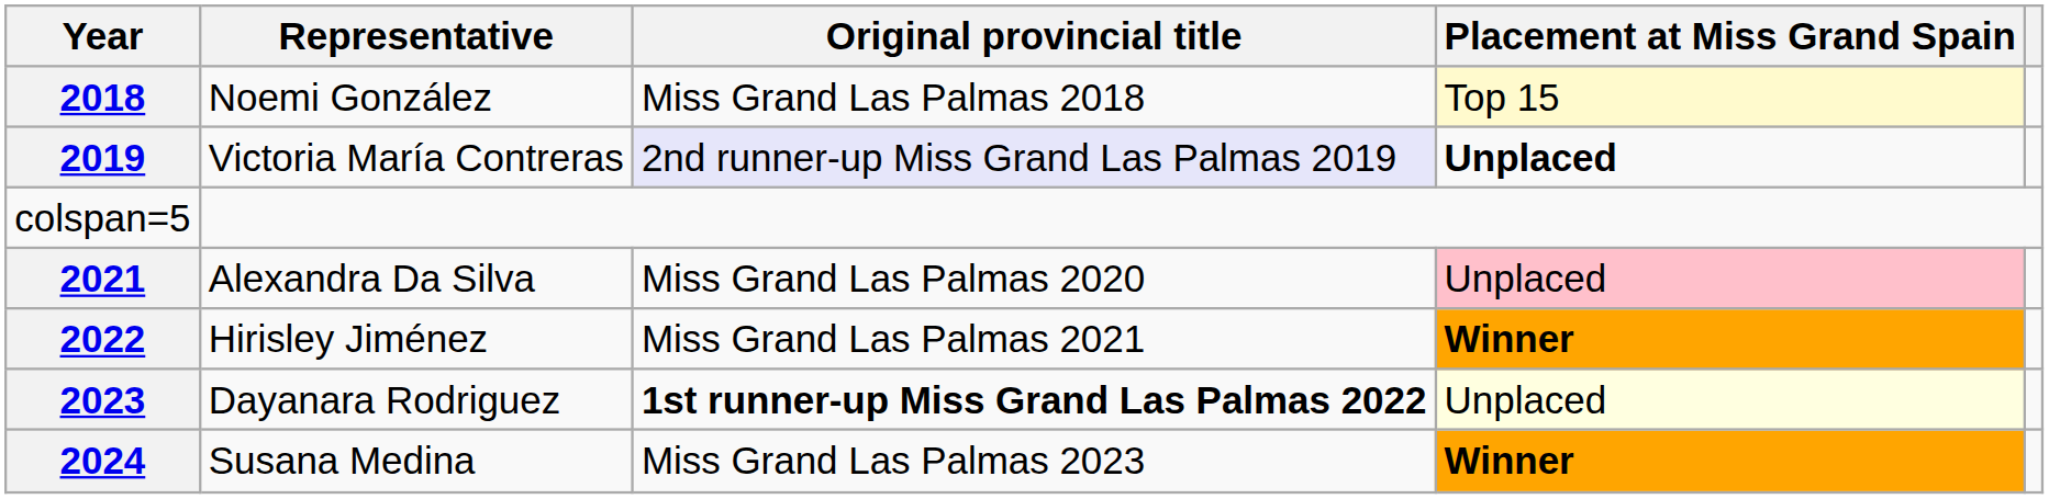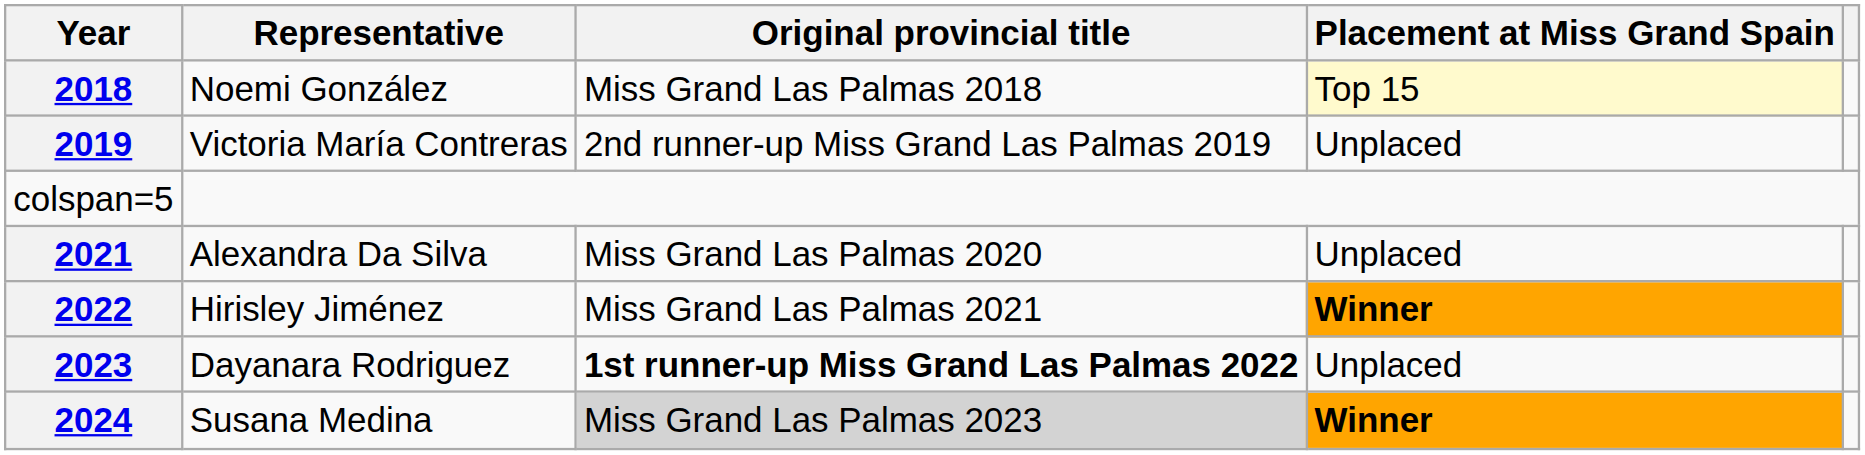Victoria María Contreras | Original provincial title: lavender background -> no background
Victoria María Contreras | Placement at Miss Grand Spain: bold -> normal
Alexandra Da Silva | Placement at Miss Grand Spain: pink background -> no background
Dayanara Rodriguez | Placement at Miss Grand Spain: lightyellow background -> no background
Susana Medina | Original provincial title: no background -> lightgrey background
